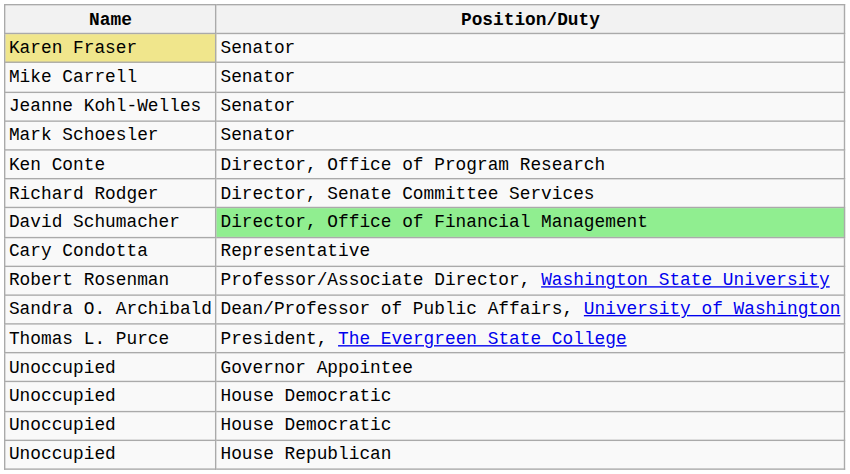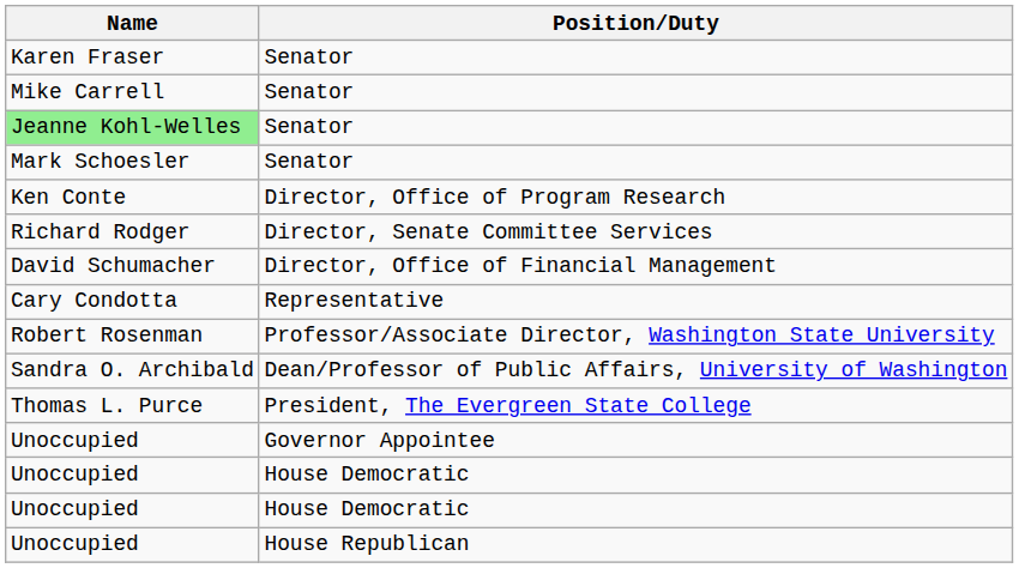row 2 | Name: khaki background -> no background
row 4 | Name: no background -> lightgreen background
row 8 | Position/Duty: lightgreen background -> no background
